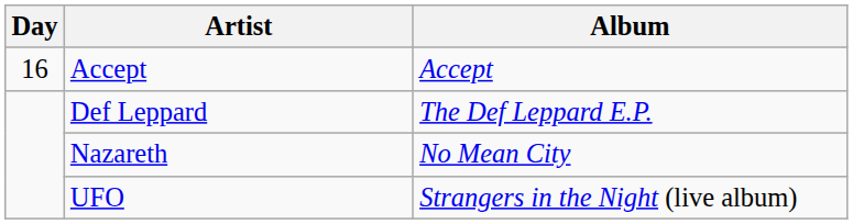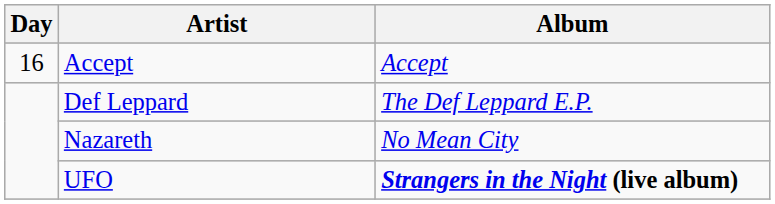UFO | Album: normal -> bold
